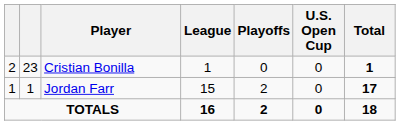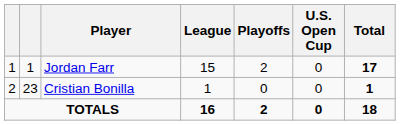rows swapped: Jordan Farr <-> Cristian Bonilla
